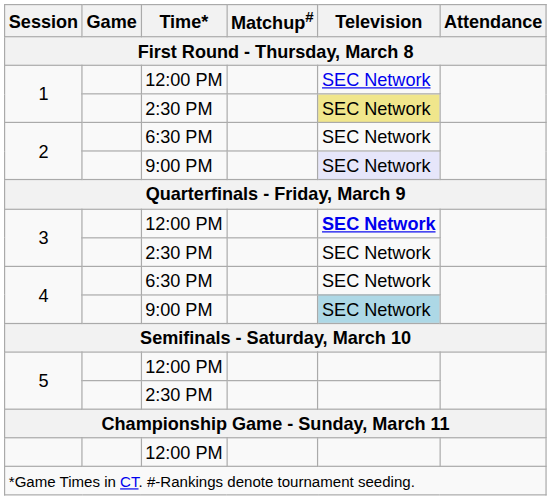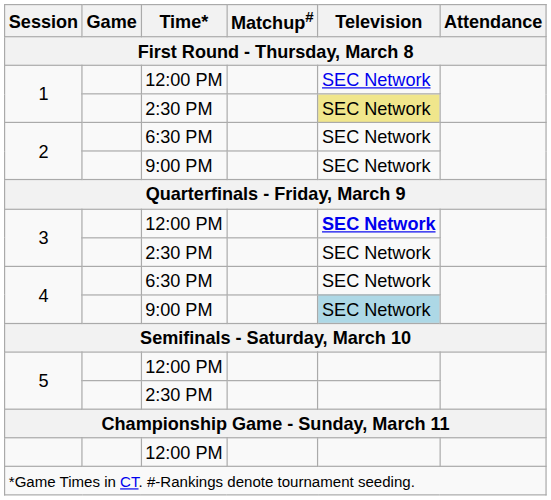2 / 9:00 PM | Television: lavender background -> no background
